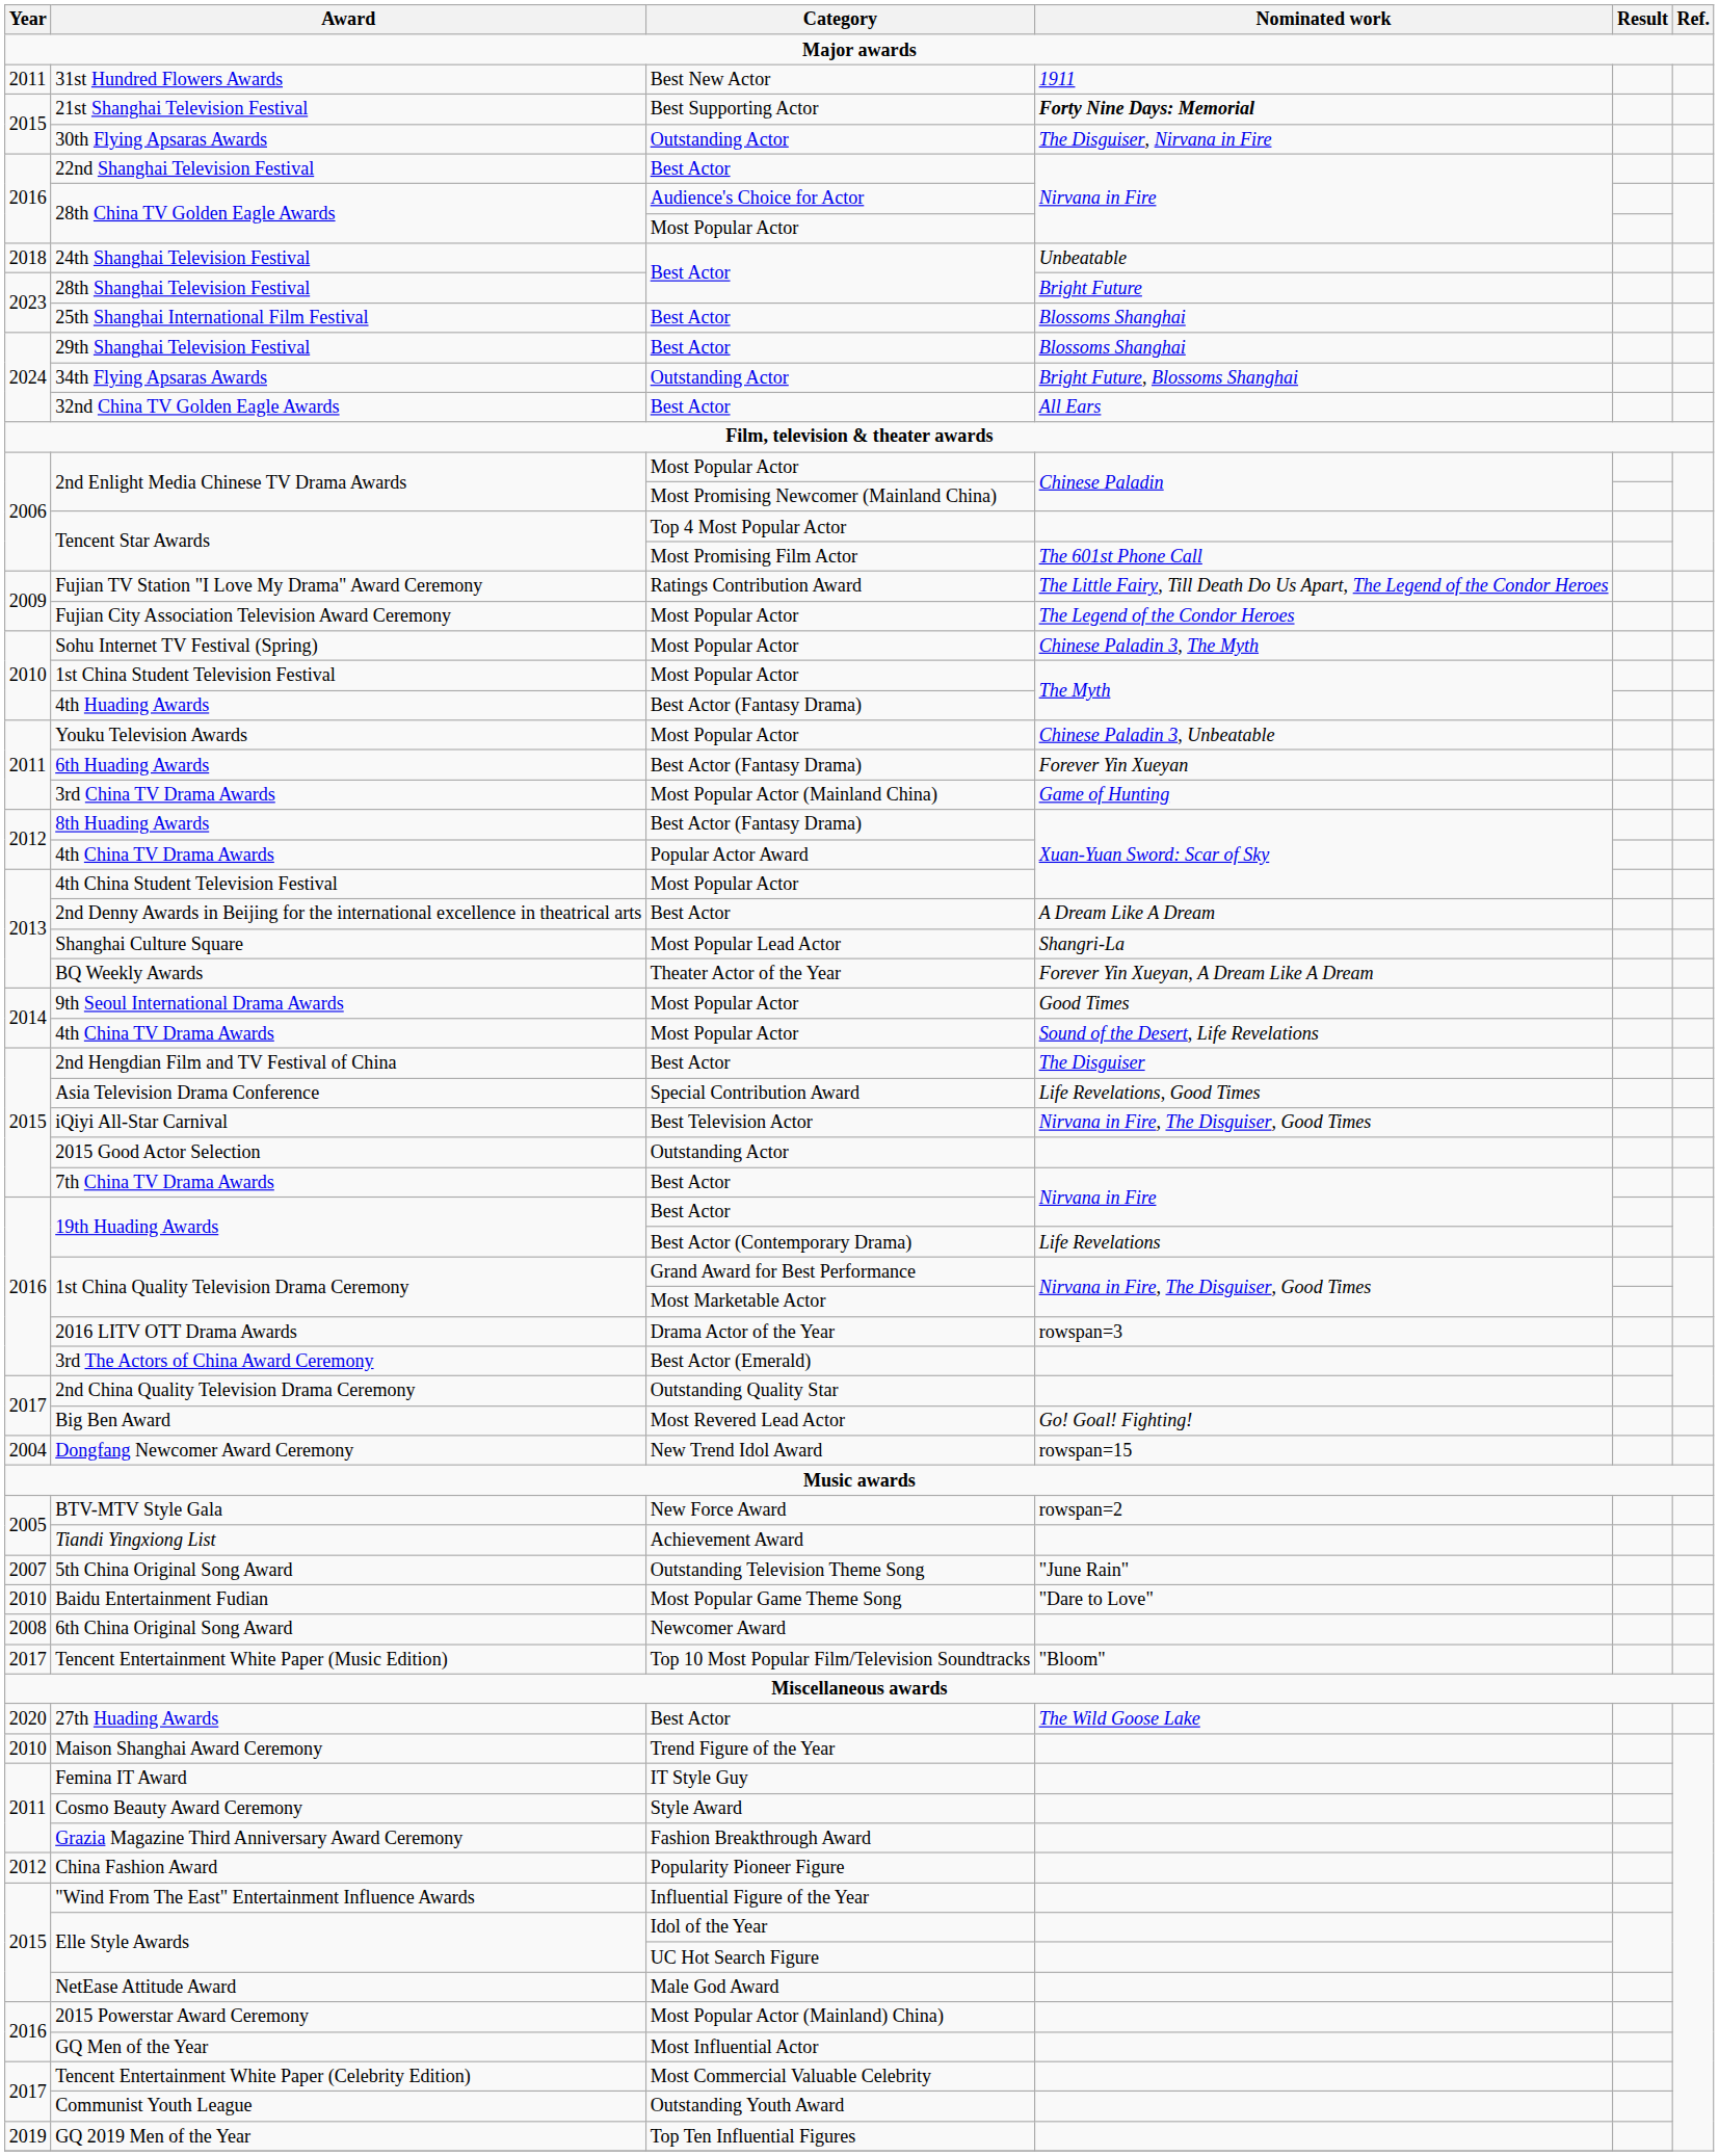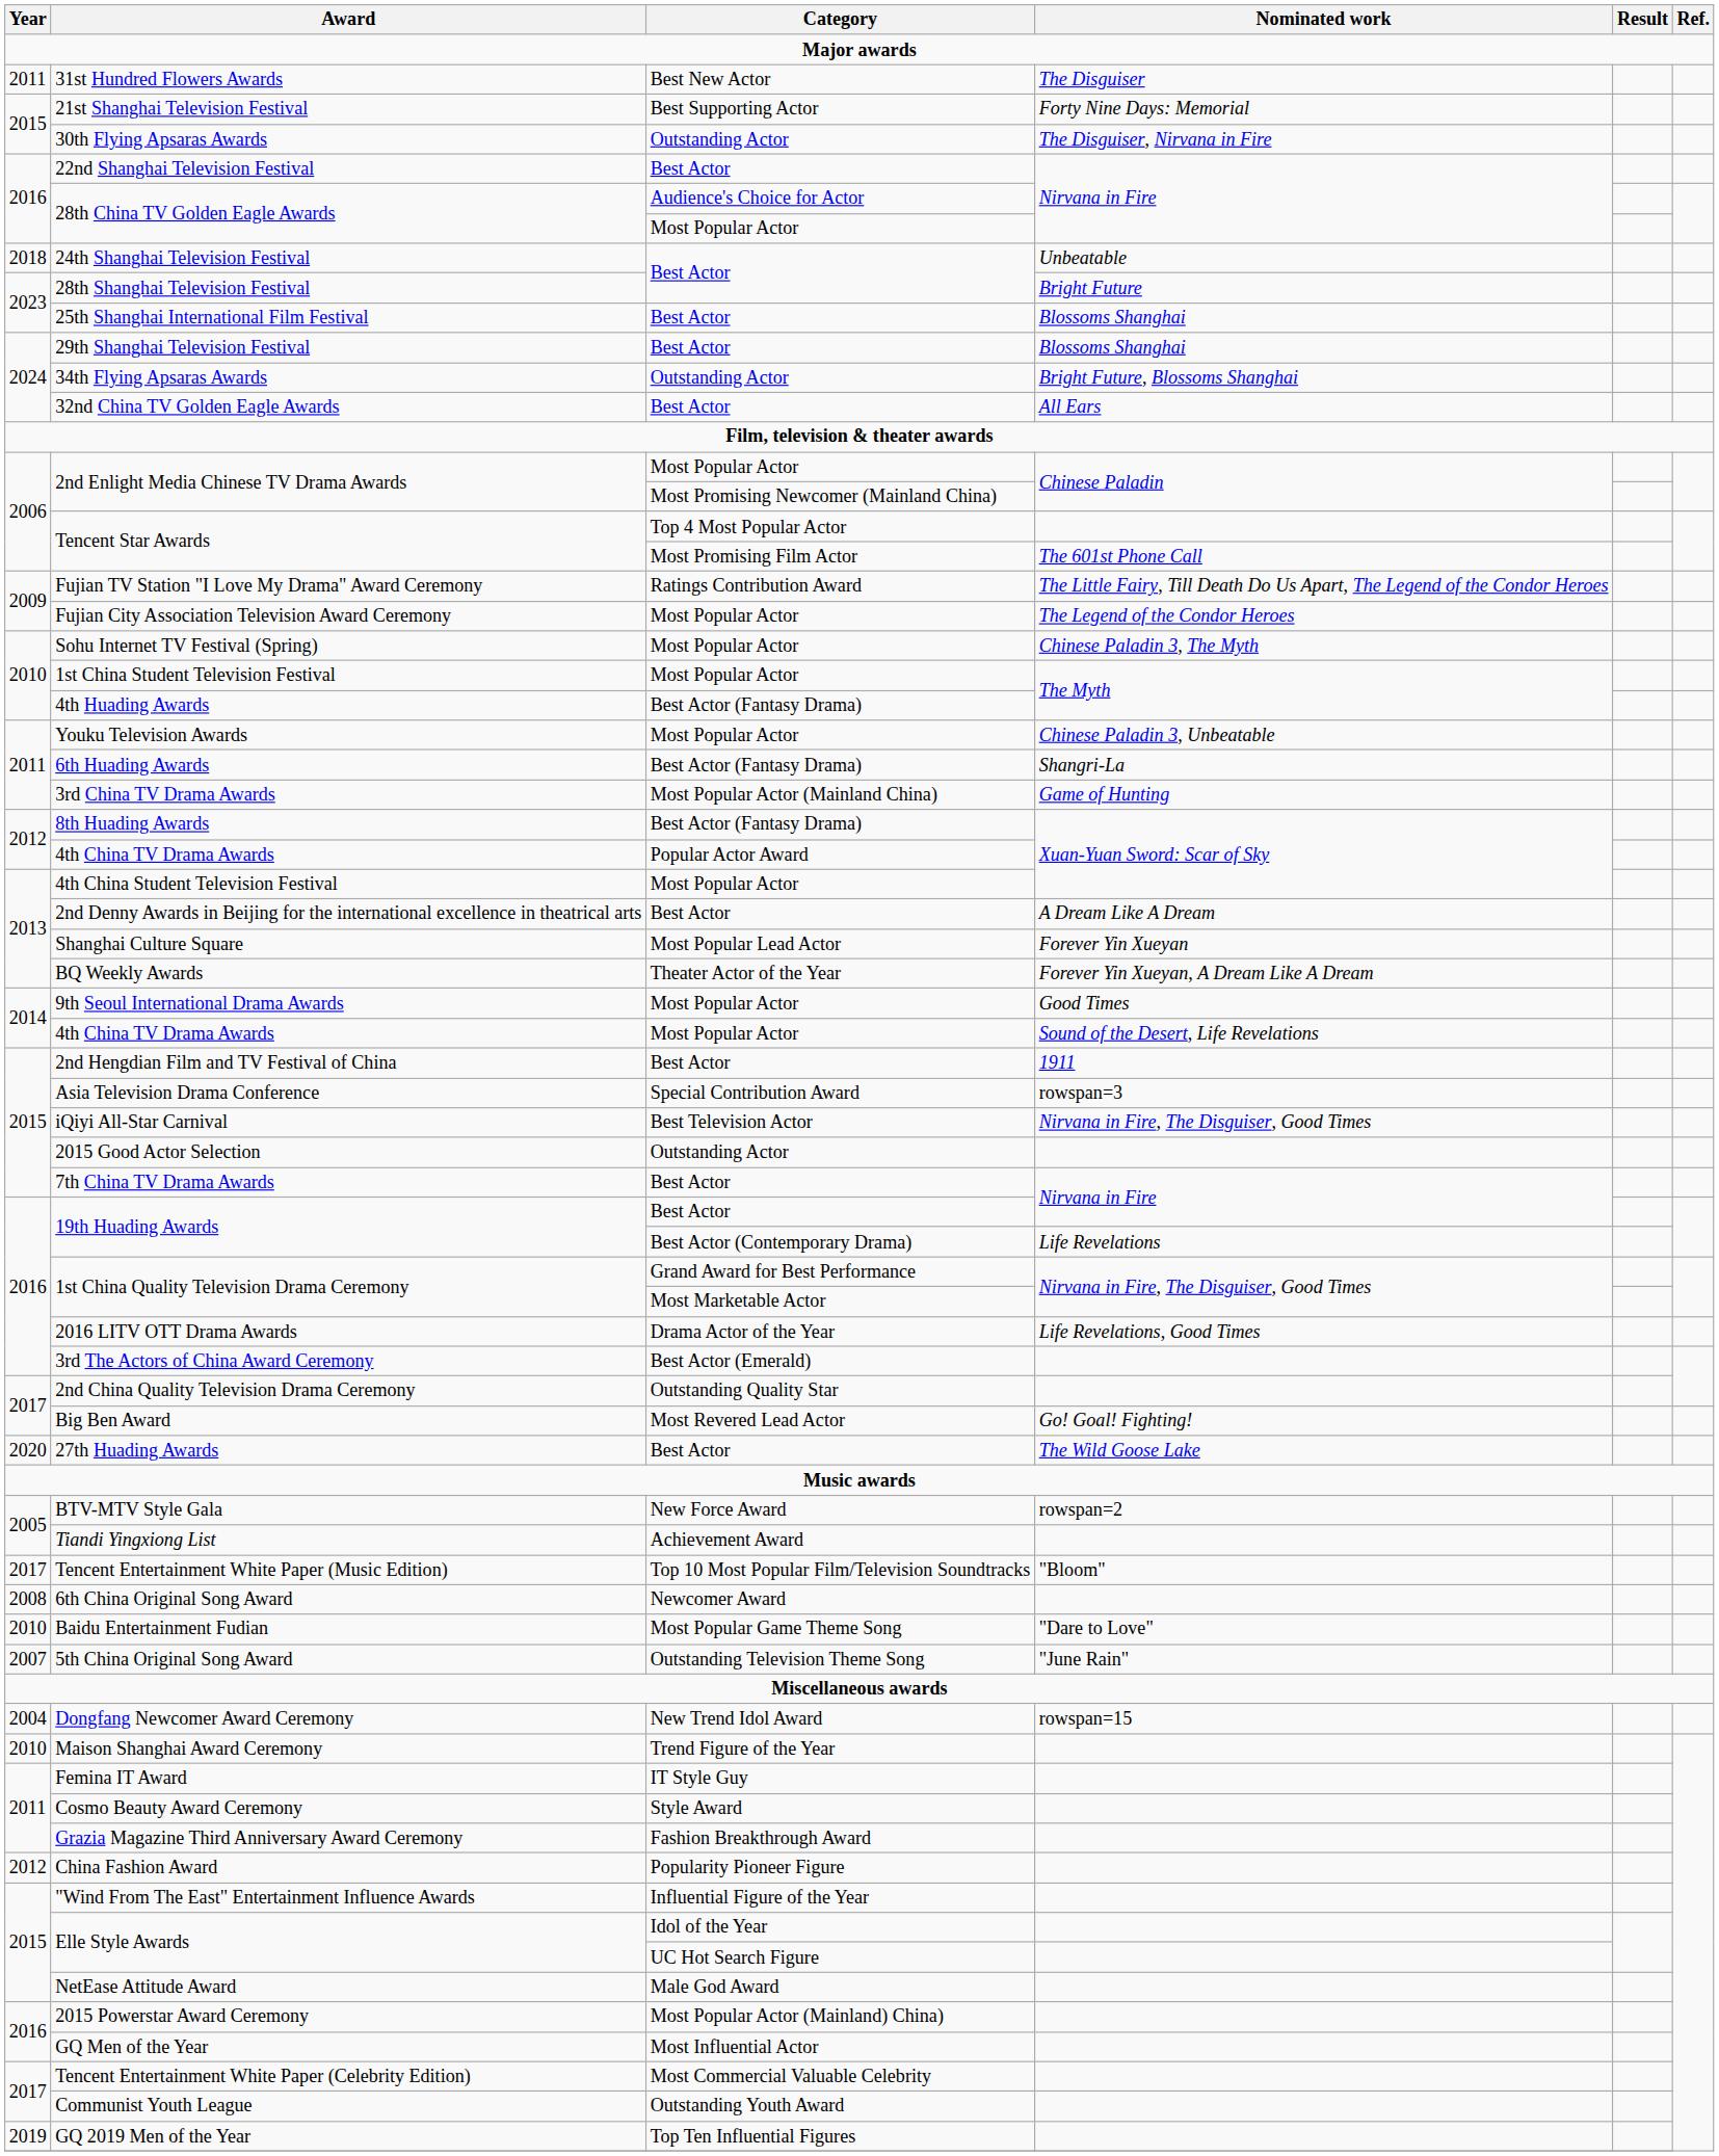31st Hundred Flowers Awards | Nominated work: 1911 -> The Disguiser
21st Shanghai Television Festival | Nominated work: bold -> normal
6th Huading Awards | Nominated work: Forever Yin Xueyan -> Shangri-La
Shanghai Culture Square | Nominated work: Shangri-La -> Forever Yin Xueyan
2nd Hengdian Film and TV Festival of China | Nominated work: The Disguiser -> 1911
Asia Television Drama Conference | Nominated work: Life Revelations, Good Times -> rowspan=3
2016 LITV OTT Drama Awards | Nominated work: rowspan=3 -> Life Revelations, Good Times
rows swapped: 27th Huading Awards <-> Dongfang Newcomer Award Ceremony
rows swapped: 5th China Original Song Award <-> Tencent Entertainment White Paper (Music Edition)
rows swapped: 6th China Original Song Award <-> Baidu Entertainment Fudian
